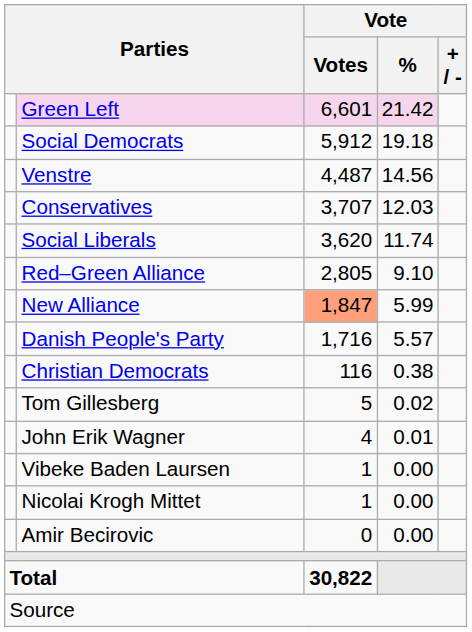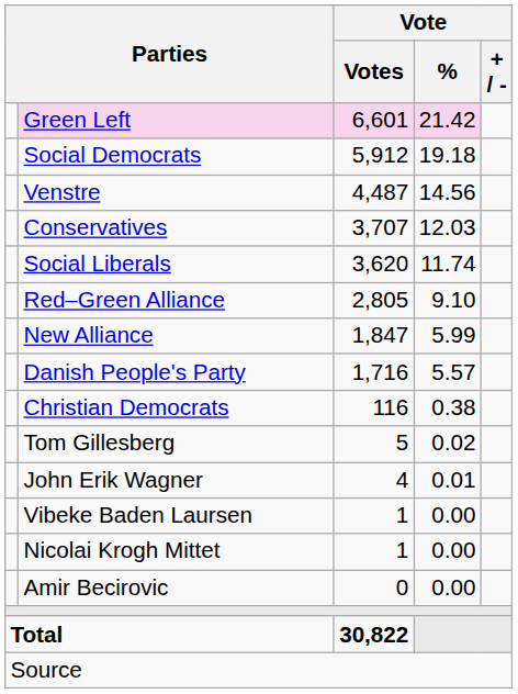New Alliance | Vote / Votes: lightsalmon background -> no background
